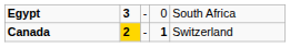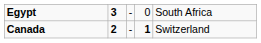Canada | column 2: gold background -> no background
